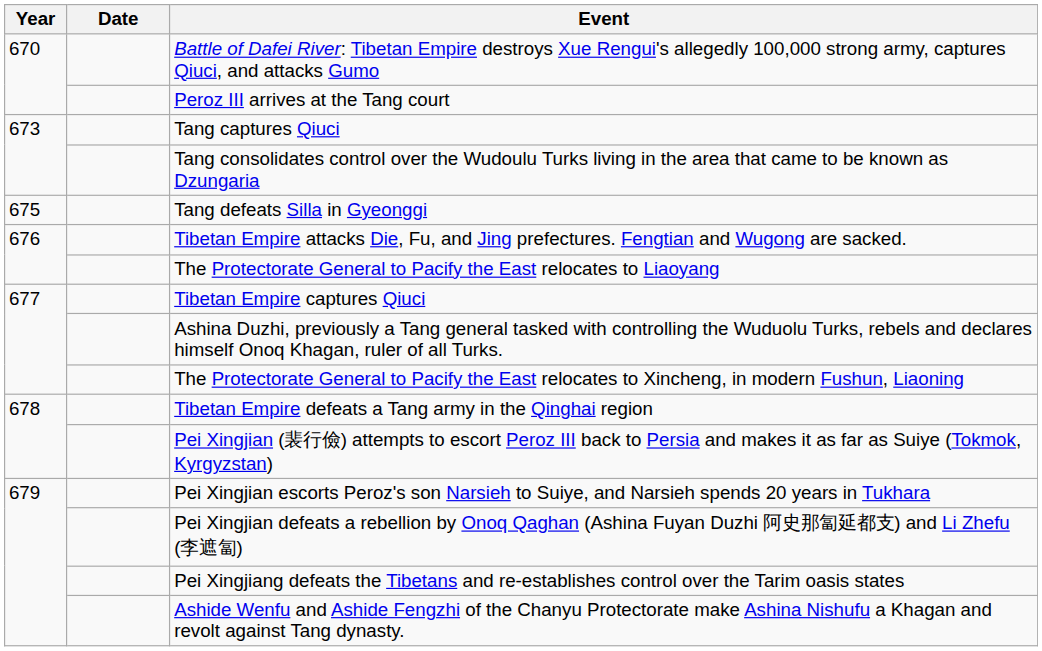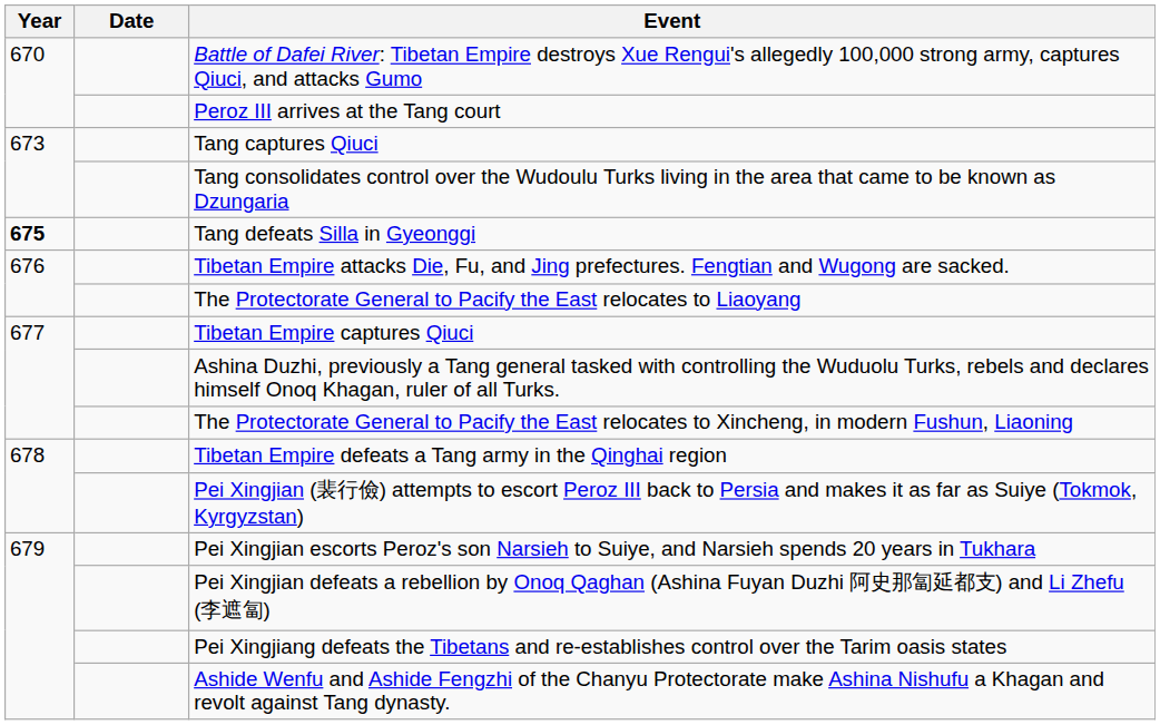Tang defeats Silla in Gyeonggi | Year: normal -> bold
